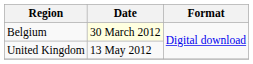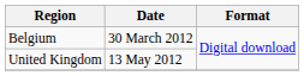Belgium | Date: lightyellow background -> no background
